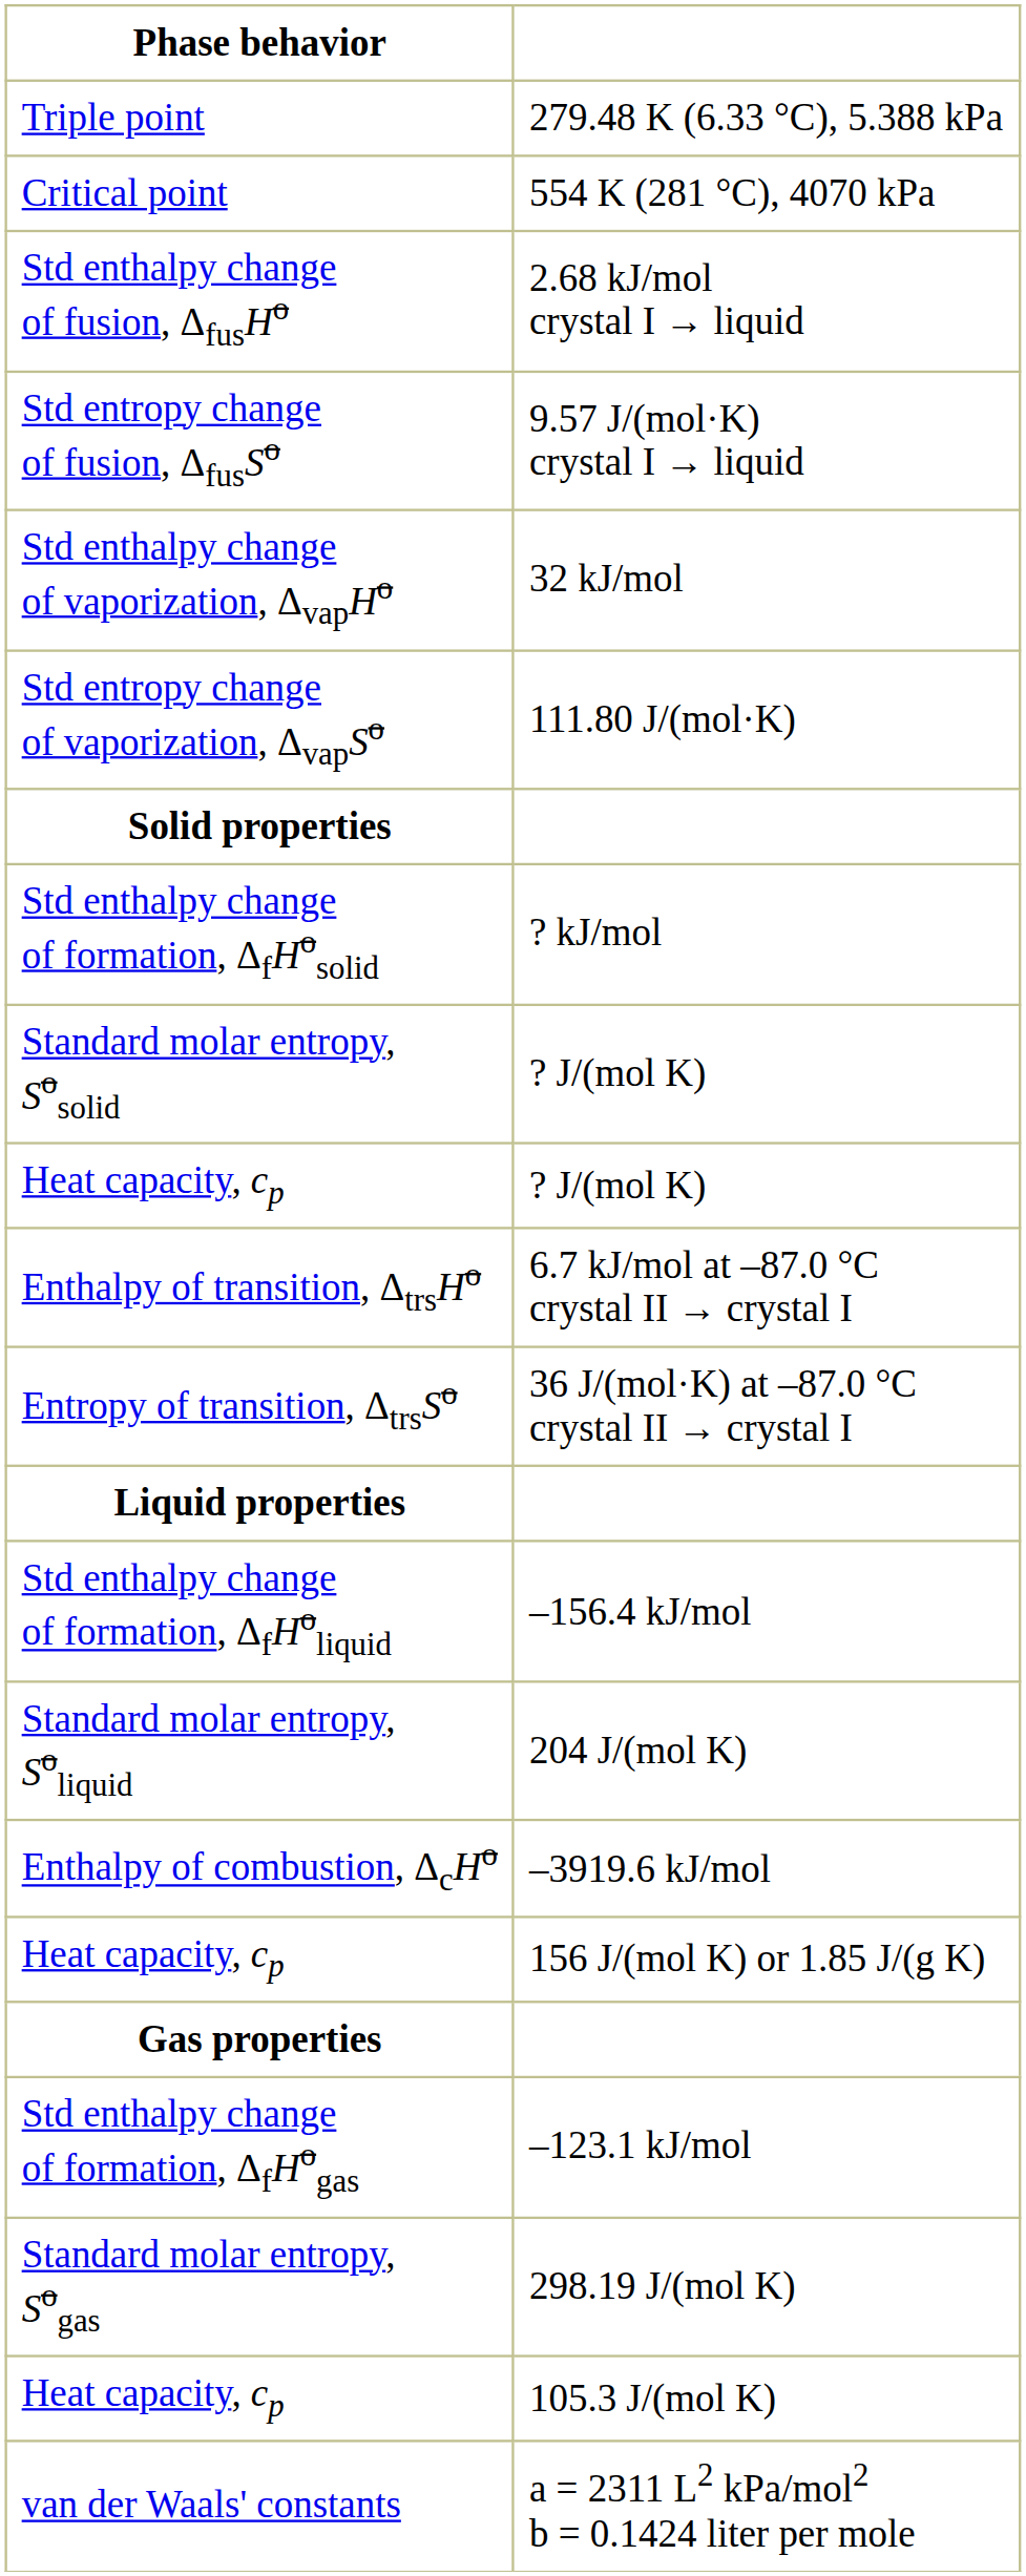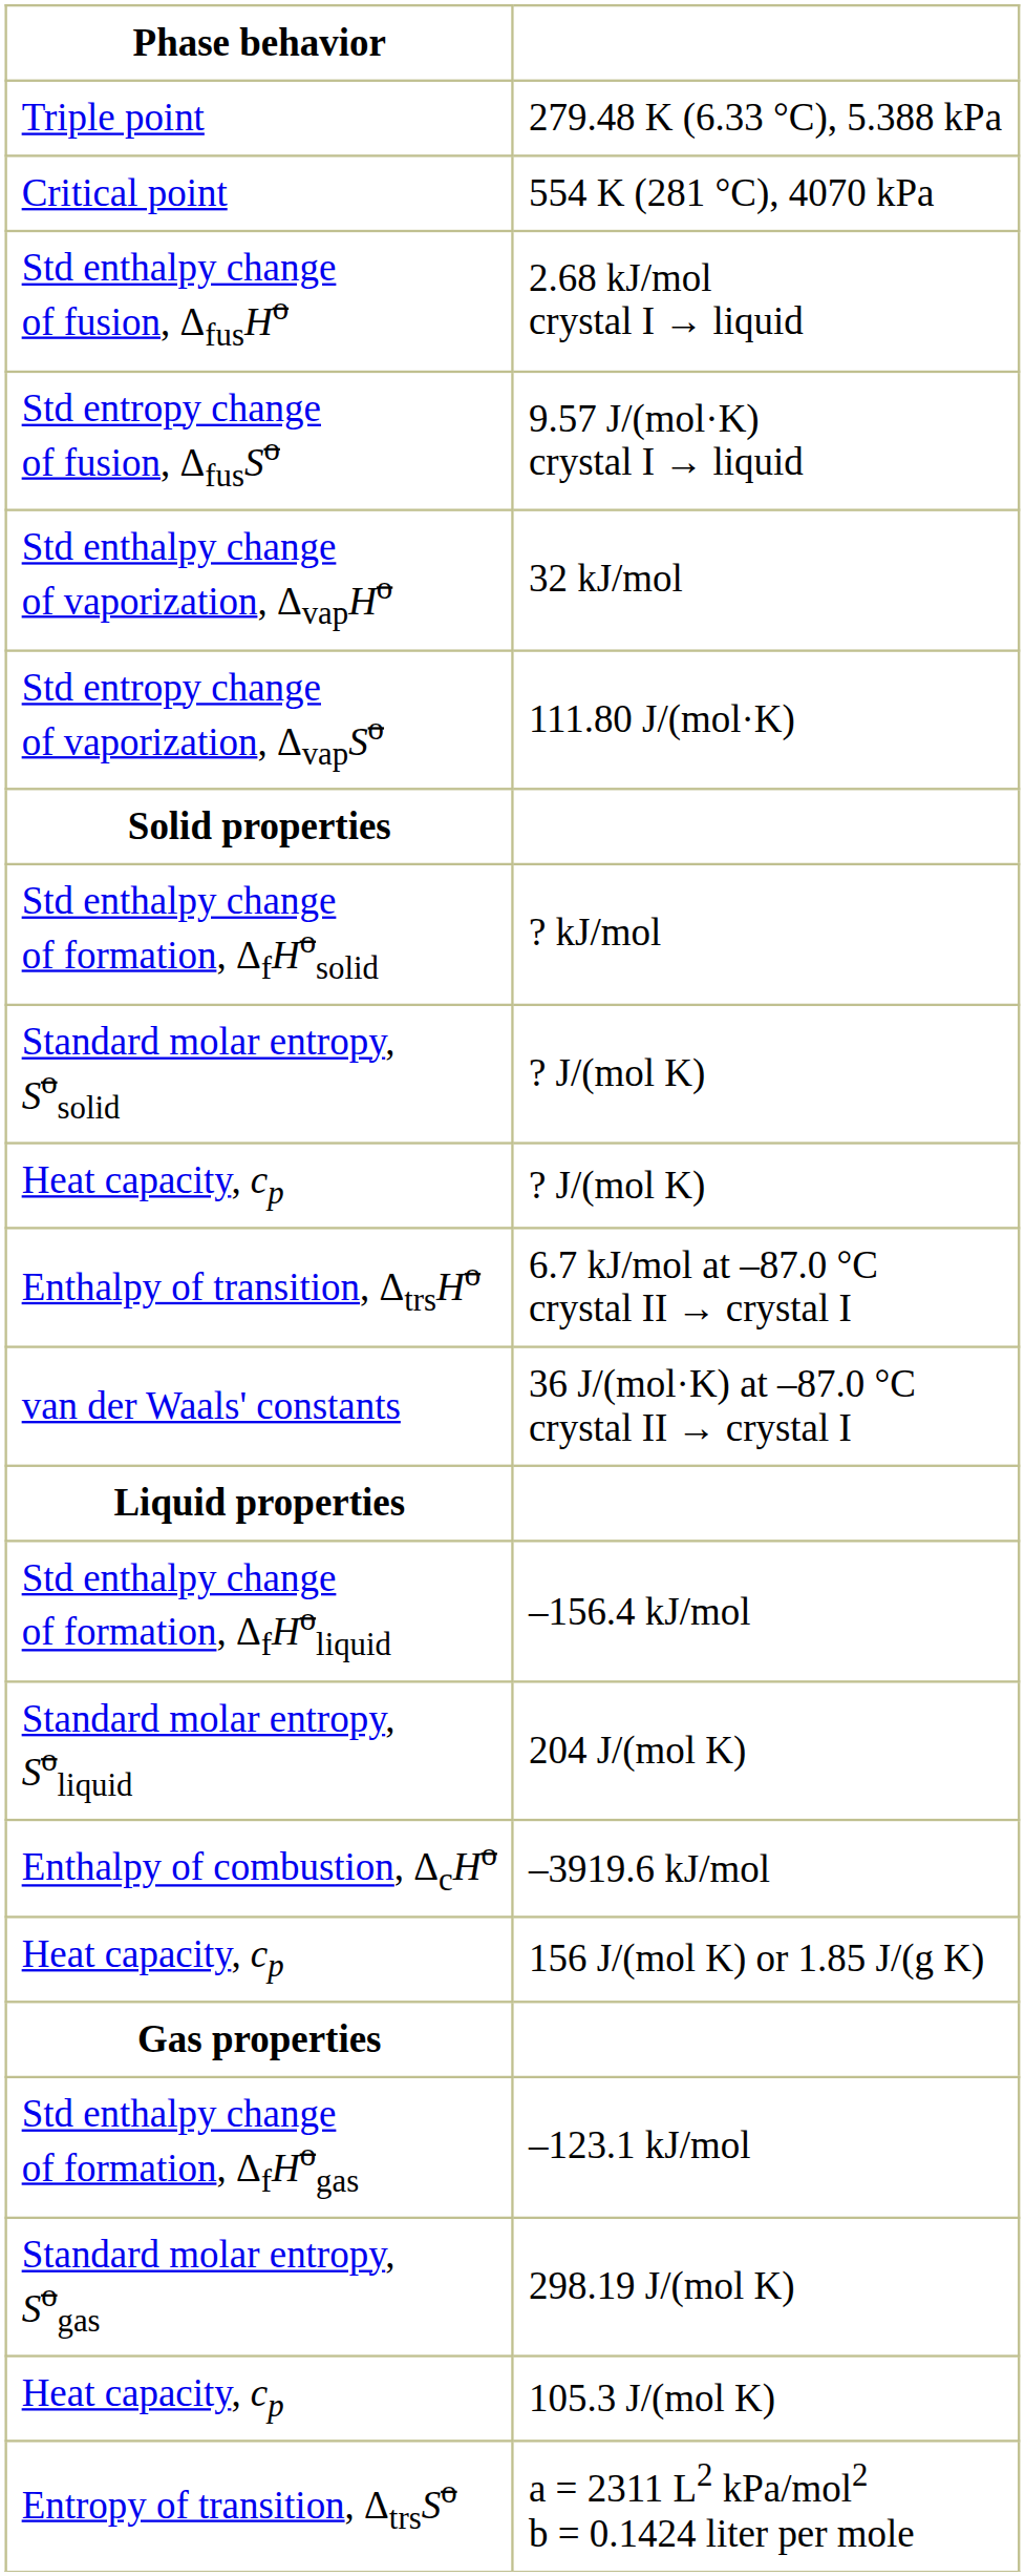row 13 | Phase behavior: Entropy of transition, ΔtrsSo -> van der Waals' constants
row 23 | Phase behavior: van der Waals' constants -> Entropy of transition, ΔtrsSo
